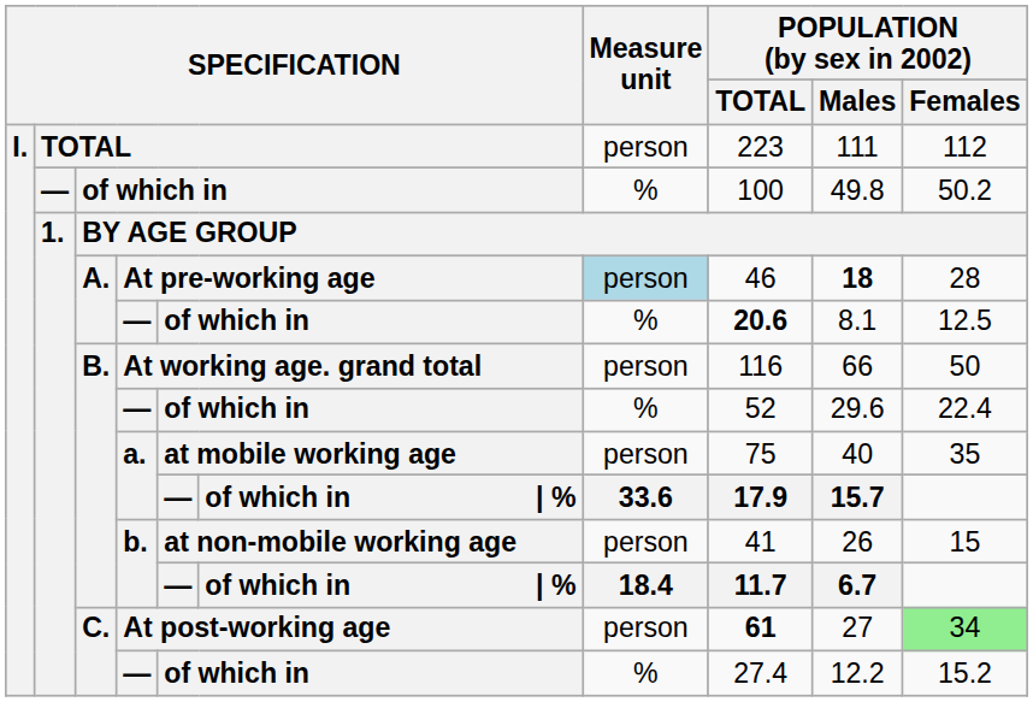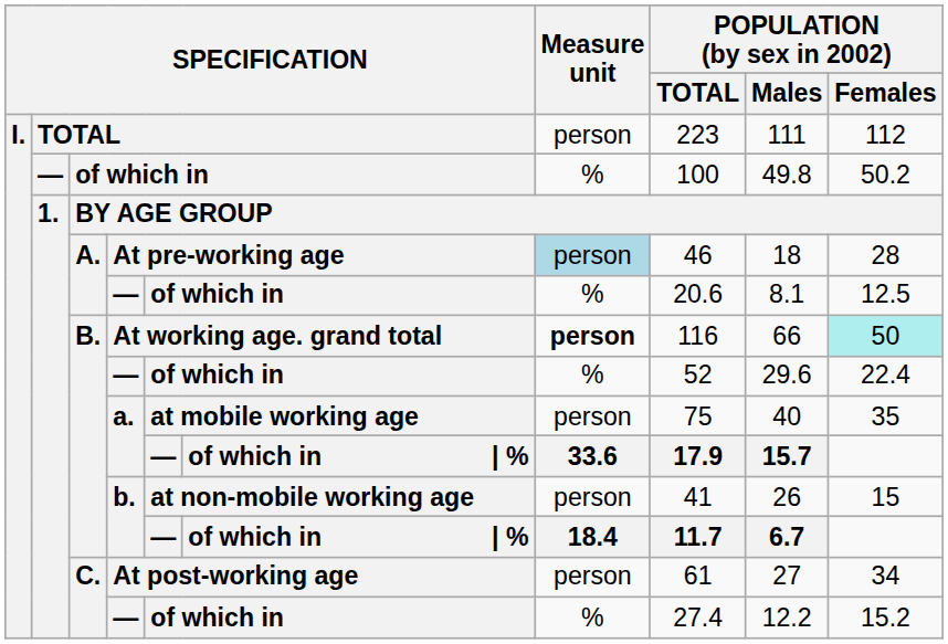At pre-working age | POPULATION (by sex in 2002) / Males: bold -> normal
A. / — | POPULATION (by sex in 2002) / TOTAL: bold -> normal
At working age. grand total | Measure unit: normal -> bold
At working age. grand total | POPULATION (by sex in 2002) / Females: no background -> paleturquoise background
At post-working age | POPULATION (by sex in 2002) / TOTAL: bold -> normal
At post-working age | POPULATION (by sex in 2002) / Females: lightgreen background -> no background
